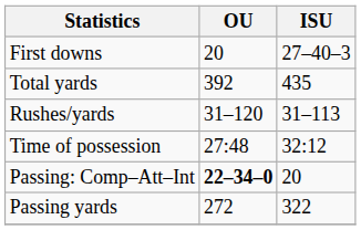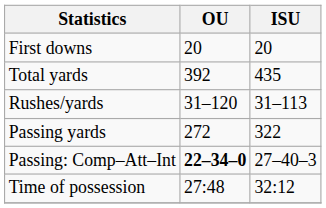First downs | ISU: 27–40–3 -> 20
rows swapped: Passing yards <-> Time of possession
Passing: Comp–Att–Int | ISU: 20 -> 27–40–3
